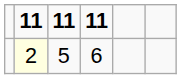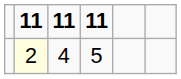row 2 | column 3: 5 -> 4
row 2 | column 4: 6 -> 5
